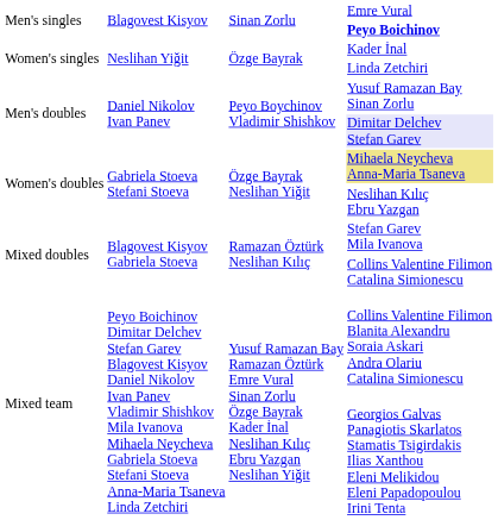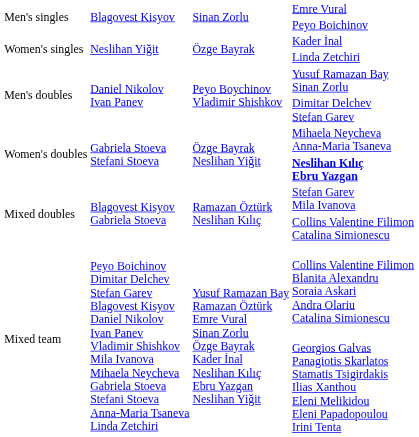Peyo Boichinov | column 4: bold -> normal
Dimitar Delchev Stefan Garev | column 4: lavender background -> no background
Mihaela Neycheva Anna-Maria Tsaneva | column 4: khaki background -> no background
Neslihan Kılıç Ebru Yazgan | column 4: normal -> bold
